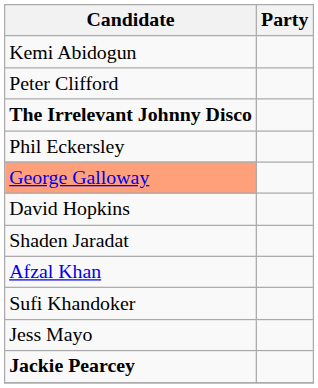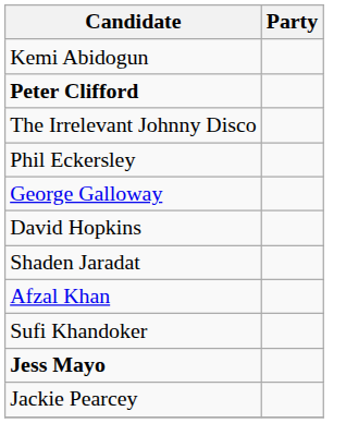Peter Clifford | Candidate: normal -> bold
The Irrelevant Johnny Disco | Candidate: bold -> normal
George Galloway | Candidate: lightsalmon background -> no background
Jess Mayo | Candidate: normal -> bold
Jackie Pearcey | Candidate: bold -> normal
